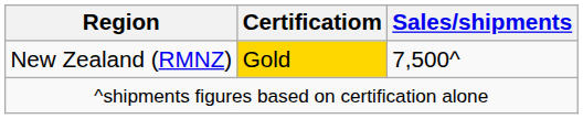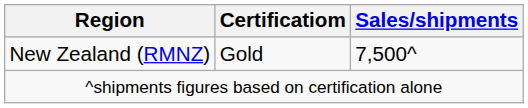New Zealand (RMNZ) | Certificatiom: gold background -> no background
